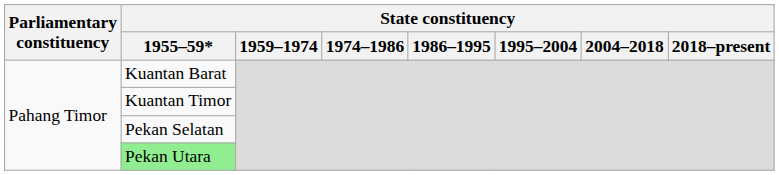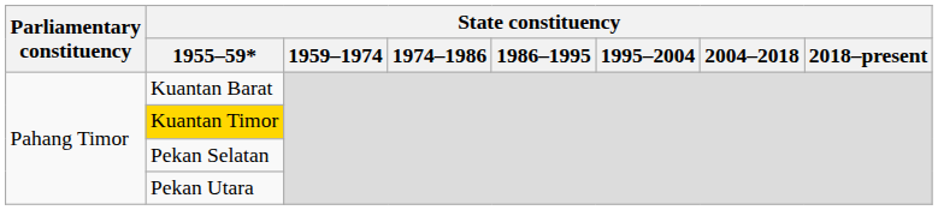Kuantan Timor | State constituency / 1955–59*: no background -> gold background
Pekan Utara | State constituency / 1955–59*: lightgreen background -> no background
